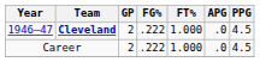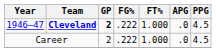1946–47 | GP: normal -> bold
